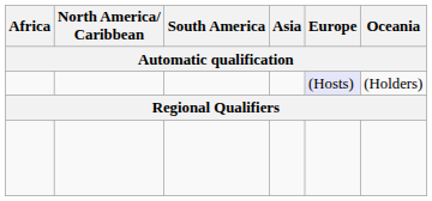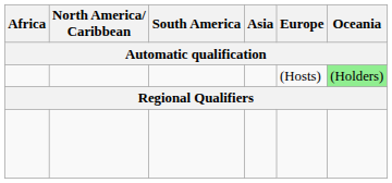row 3 | Europe: lavender background -> no background
row 3 | Oceania: no background -> lightgreen background
